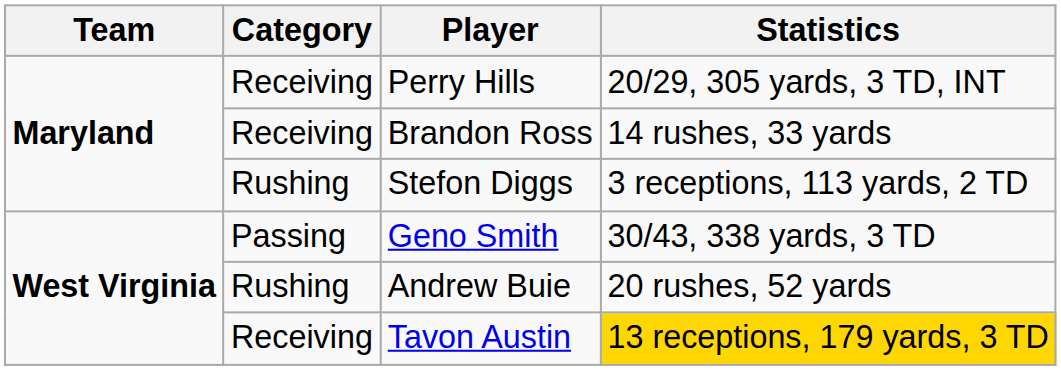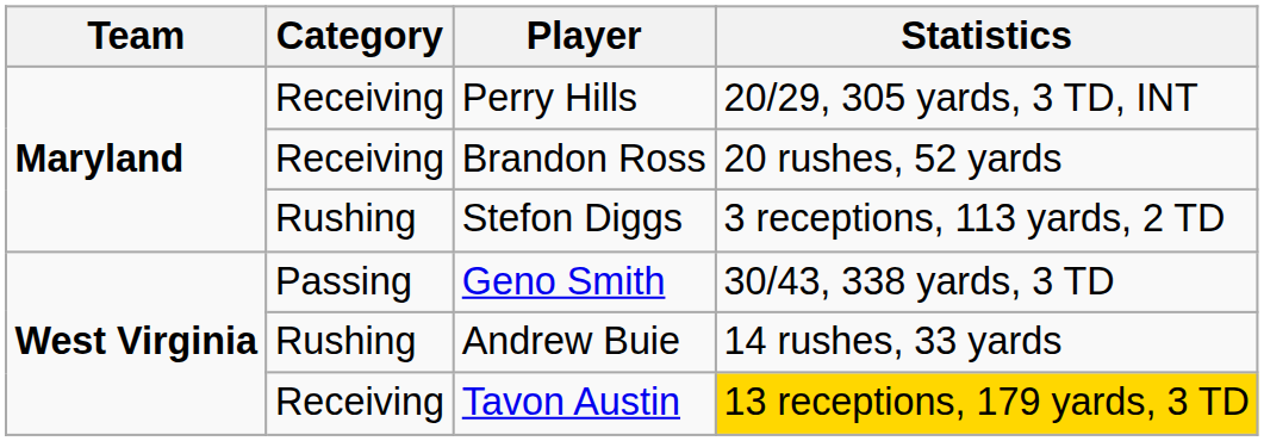Brandon Ross | Statistics: 14 rushes, 33 yards -> 20 rushes, 52 yards
Andrew Buie | Statistics: 20 rushes, 52 yards -> 14 rushes, 33 yards
